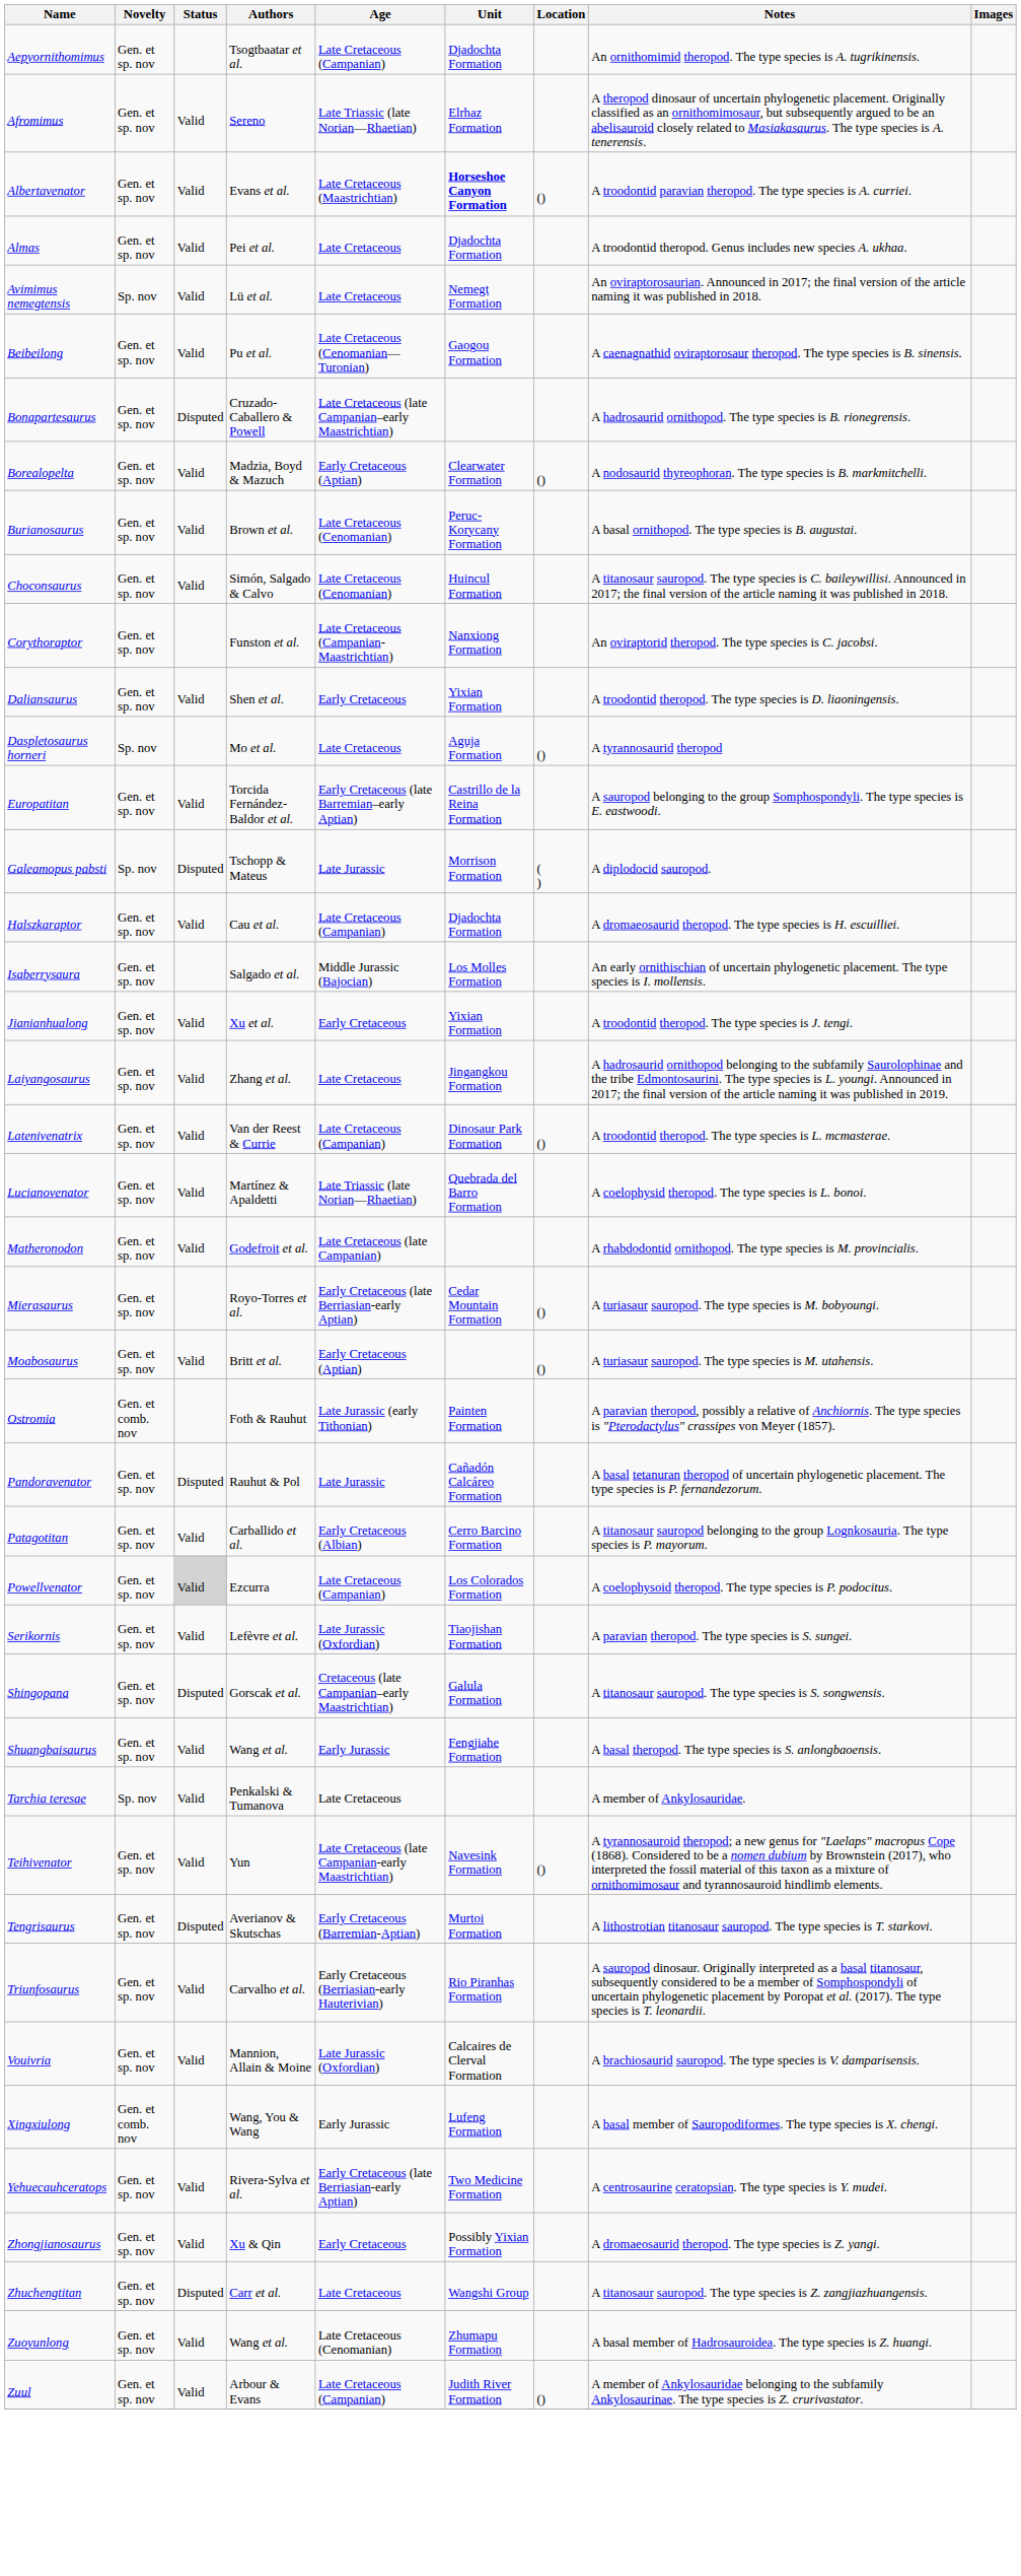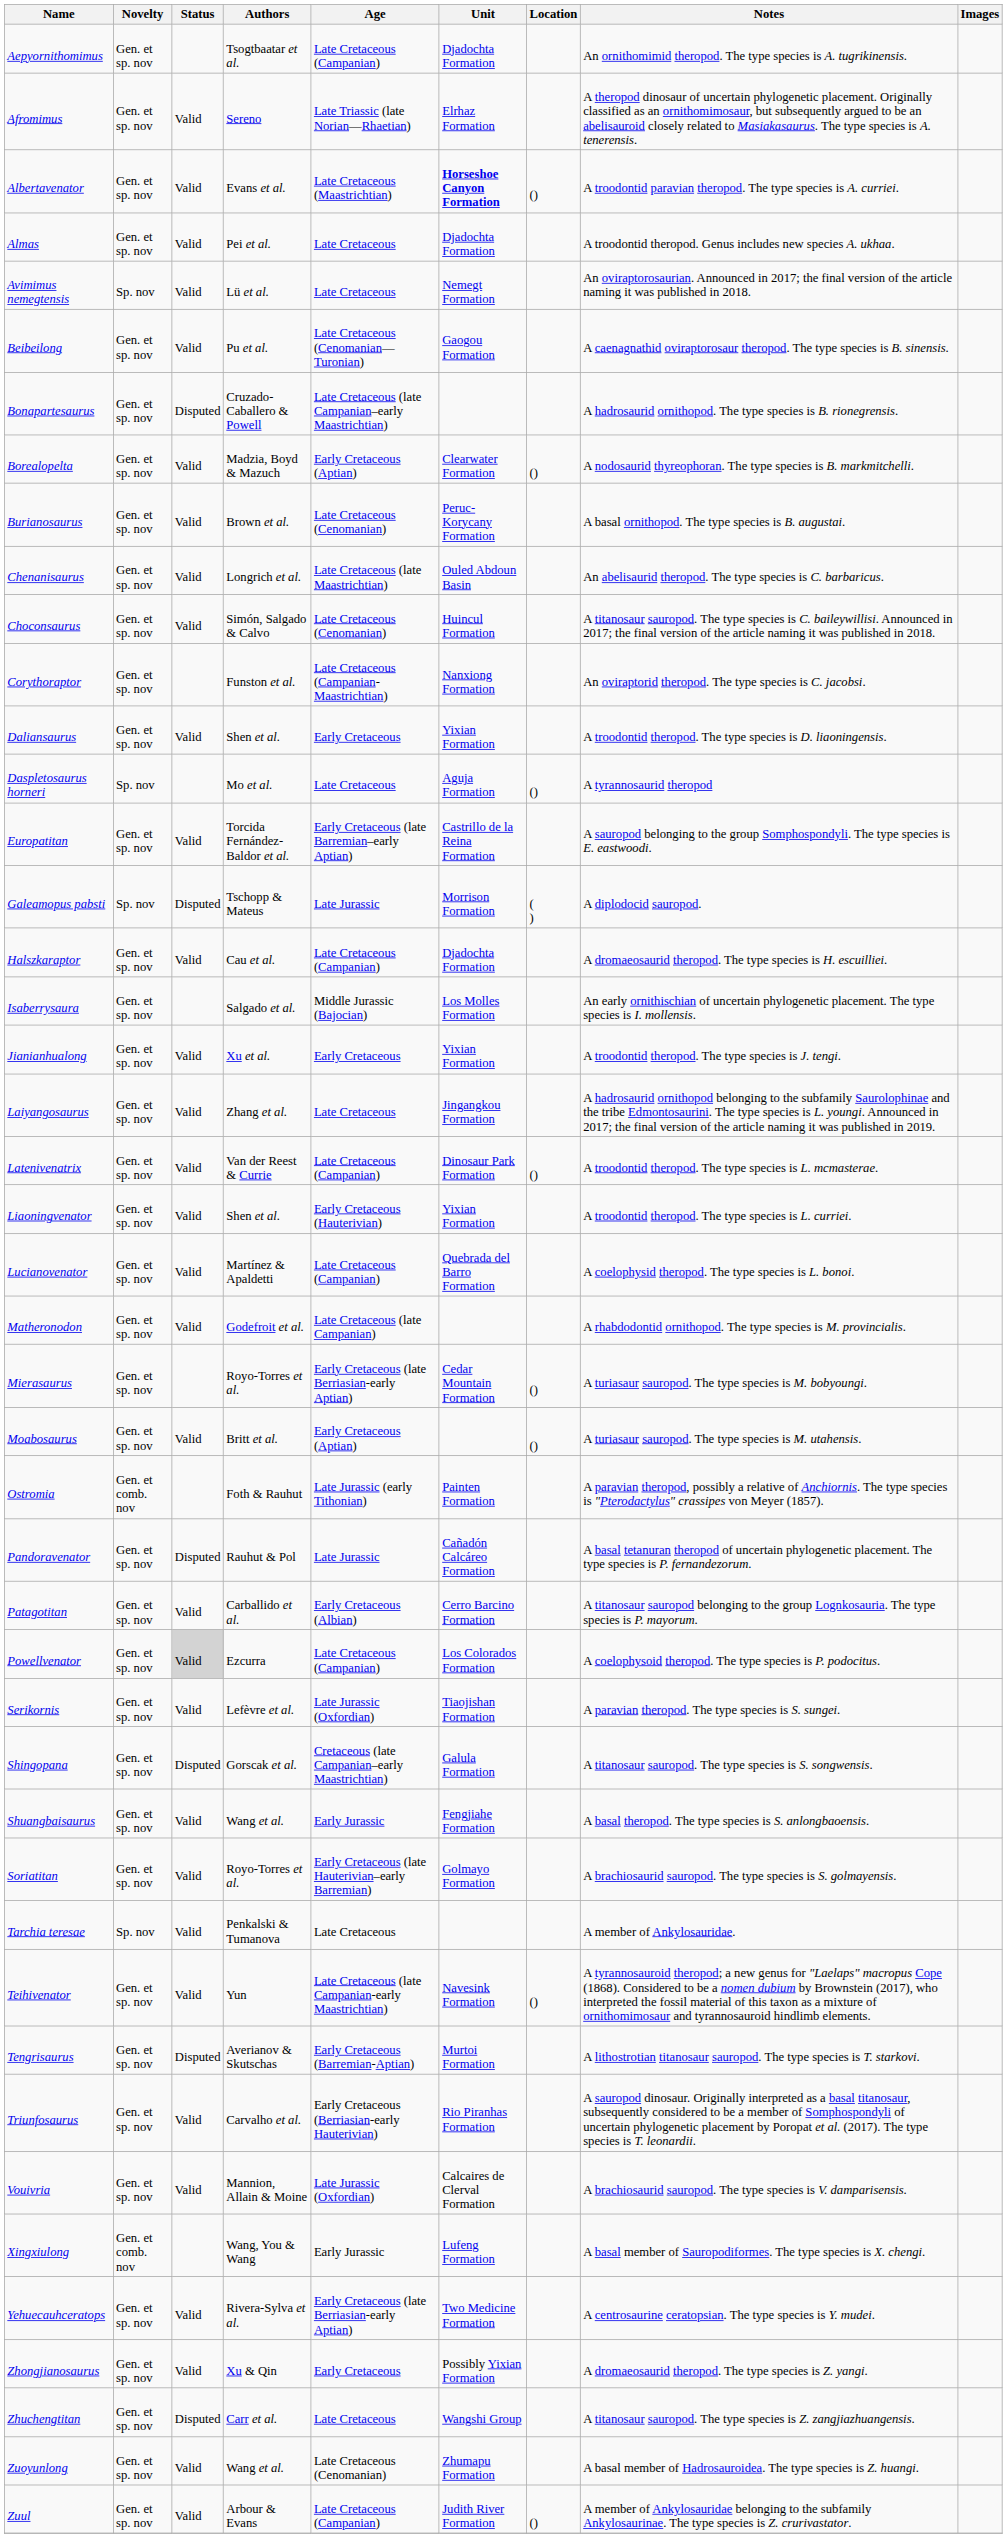+ row: Chenanisaurus | Gen. et sp. nov | Valid | Longrich et al. | Late Cretaceous (late Maastrichtian) | Ouled Abdoun Basin | An abelisaurid theropod. The type species is C. barbaricus.
+ row: Liaoningvenator | Gen. et sp. nov | Valid | Shen et al. | Early Cretaceous (Hauterivian) | Yixian Formation | A troodontid theropod. The type species is L. curriei.
Lucianovenator | Age: Late Triassic (late Norian—Rhaetian) -> Late Cretaceous (Campanian)
+ row: Soriatitan | Gen. et sp. nov | Valid | Royo-Torres et al. | Early Cretaceous (late Hauterivian–early Barremian) | Golmayo Formation | A brachiosaurid sauropod. The type species is S. golmayensis.
